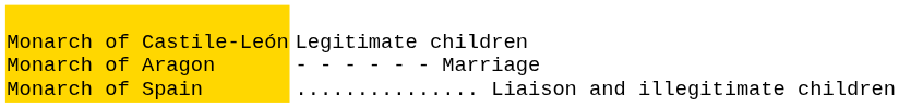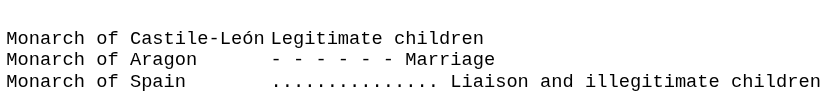Monarch of Castile-León Monarch of Aragon Monarch of Spain | column 1: gold background -> no background
